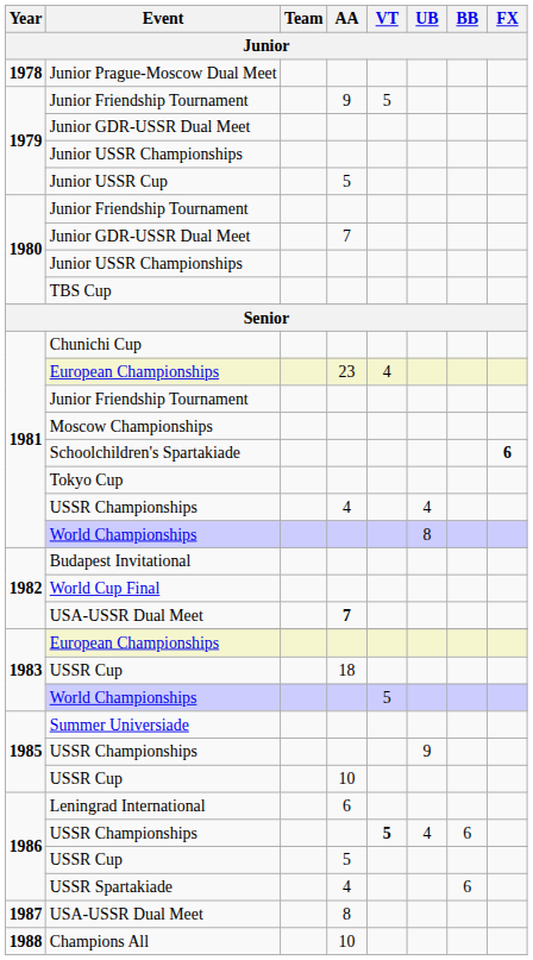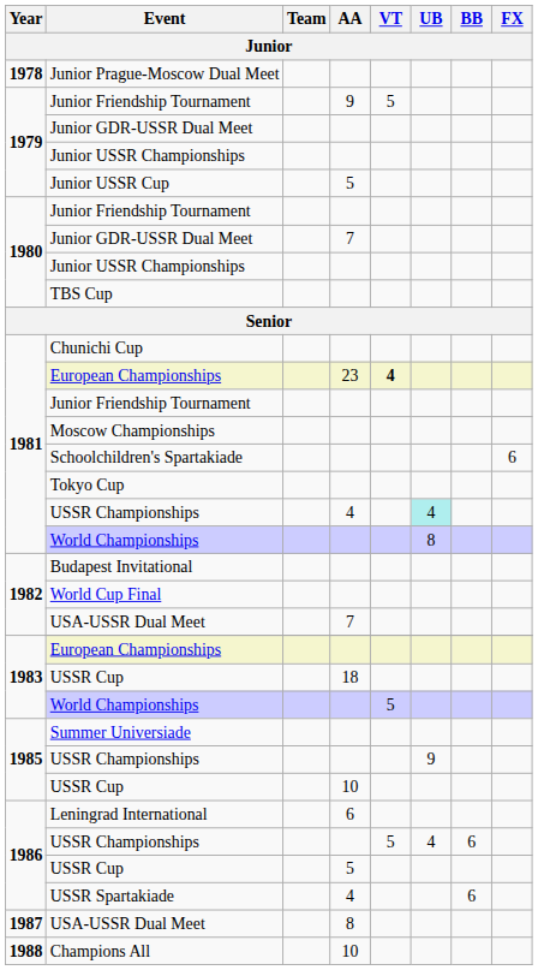1981 / European Championships | VT: normal -> bold
Schoolchildren's Spartakiade | FX: bold -> normal
1981 / USSR Championships | UB: no background -> paleturquoise background
1982 / USA-USSR Dual Meet | AA: bold -> normal
1986 / USSR Championships | VT: bold -> normal
